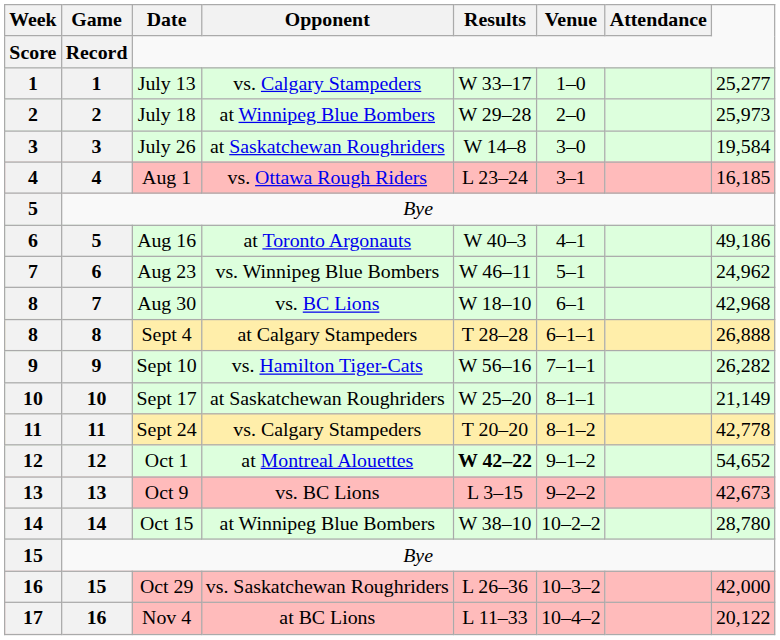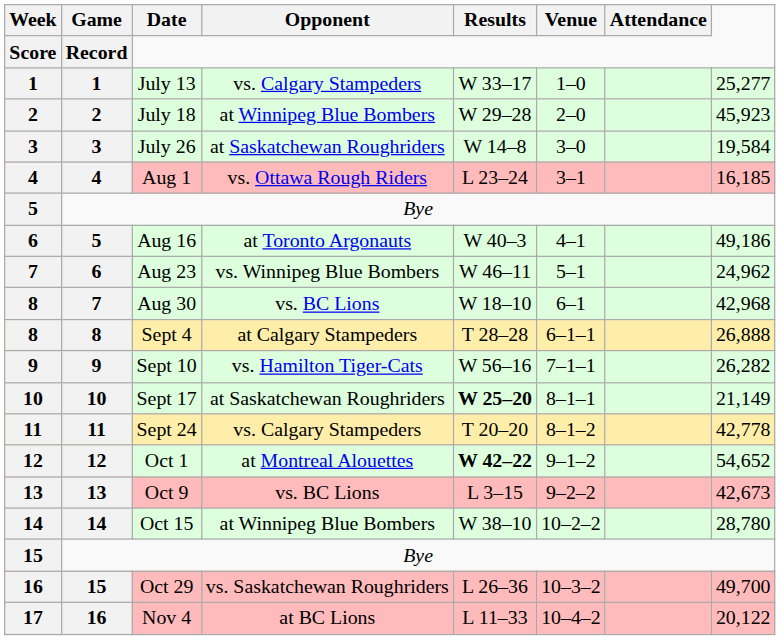July 18 | column 8: 25,973 -> 45,923
Sept 17 | Results: normal -> bold
Oct 29 | column 8: 42,000 -> 49,700
